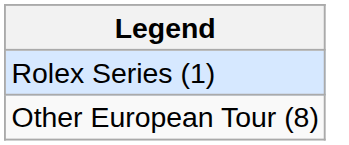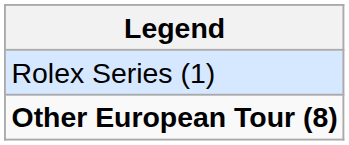row 3 | column 1: normal -> bold
